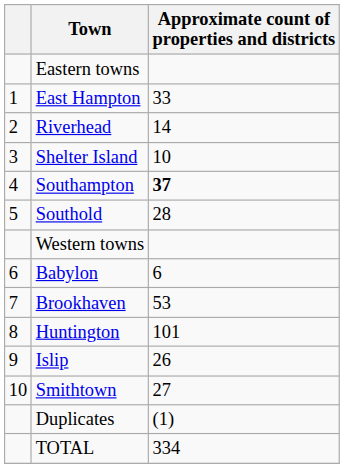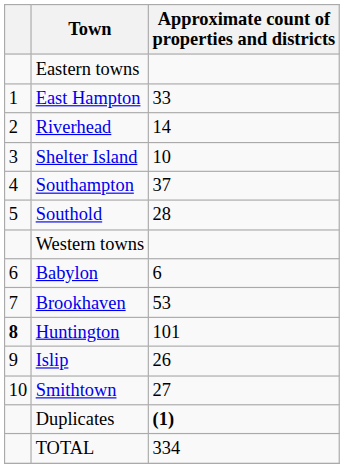Southampton | Approximate count of properties and districts: bold -> normal
Huntington | column 1: normal -> bold
Duplicates | Approximate count of properties and districts: normal -> bold
